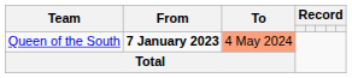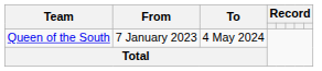Queen of the South | From: bold -> normal
Queen of the South | To: lightsalmon background -> no background
